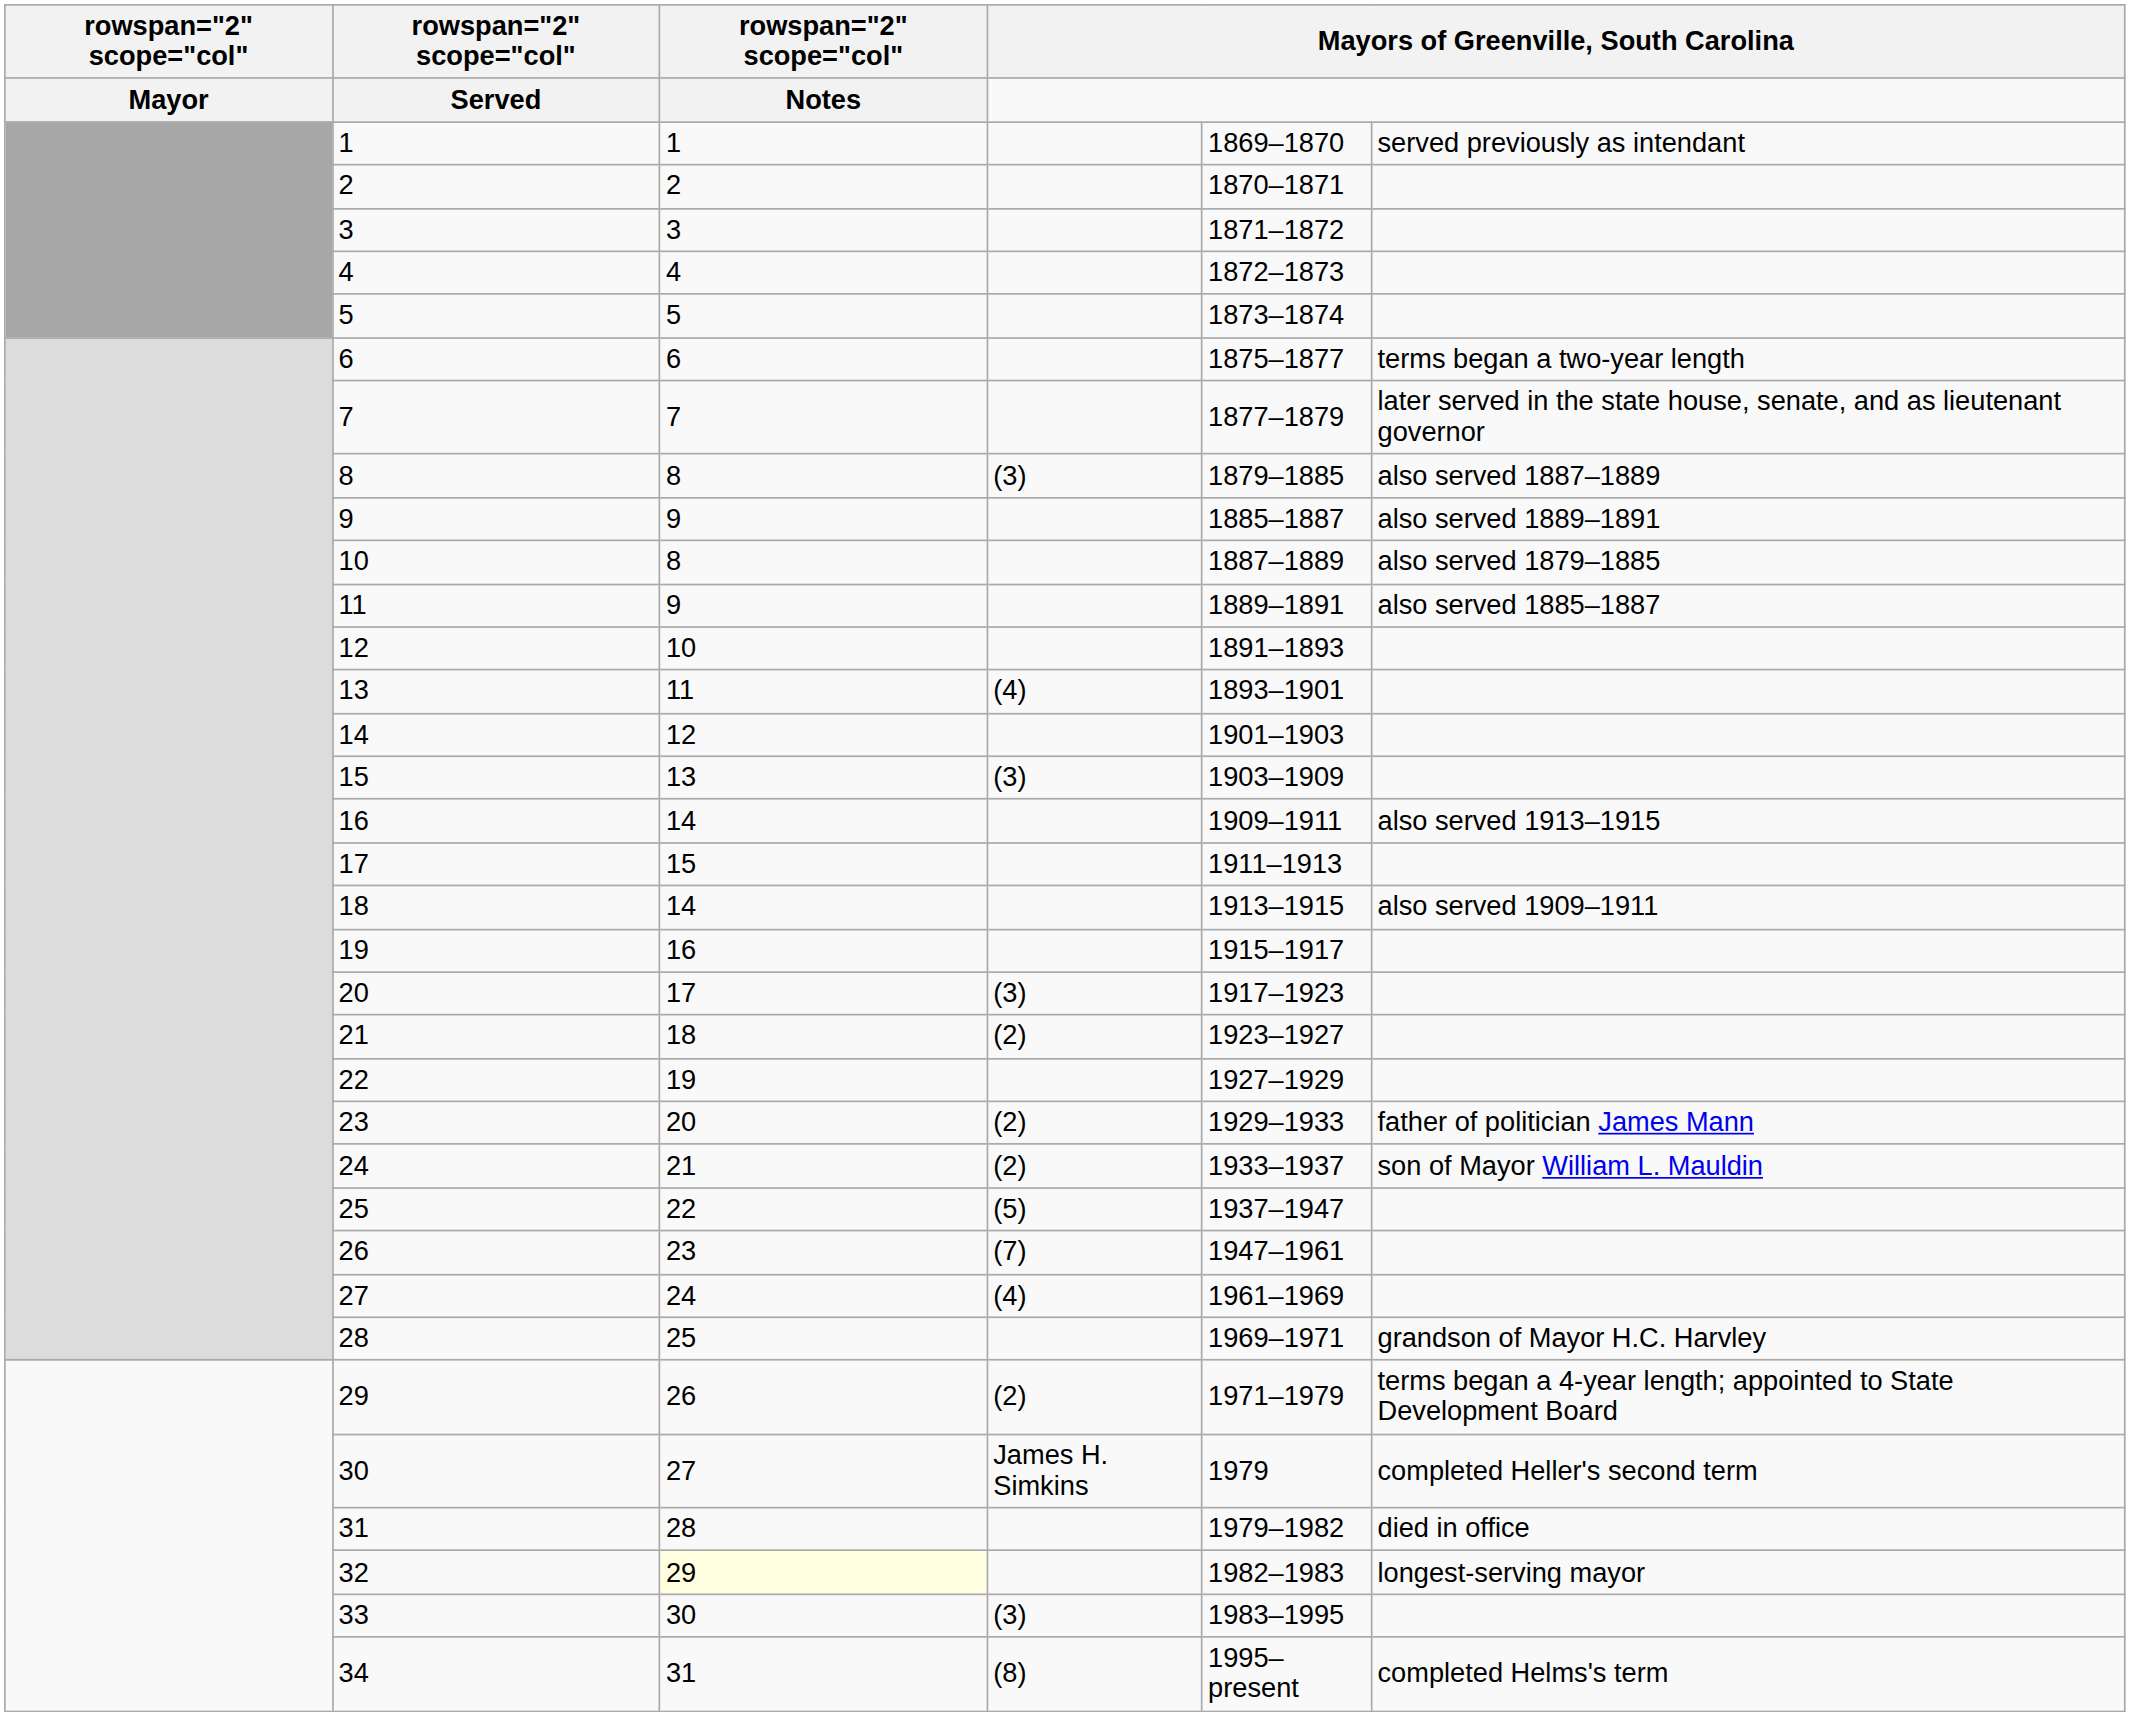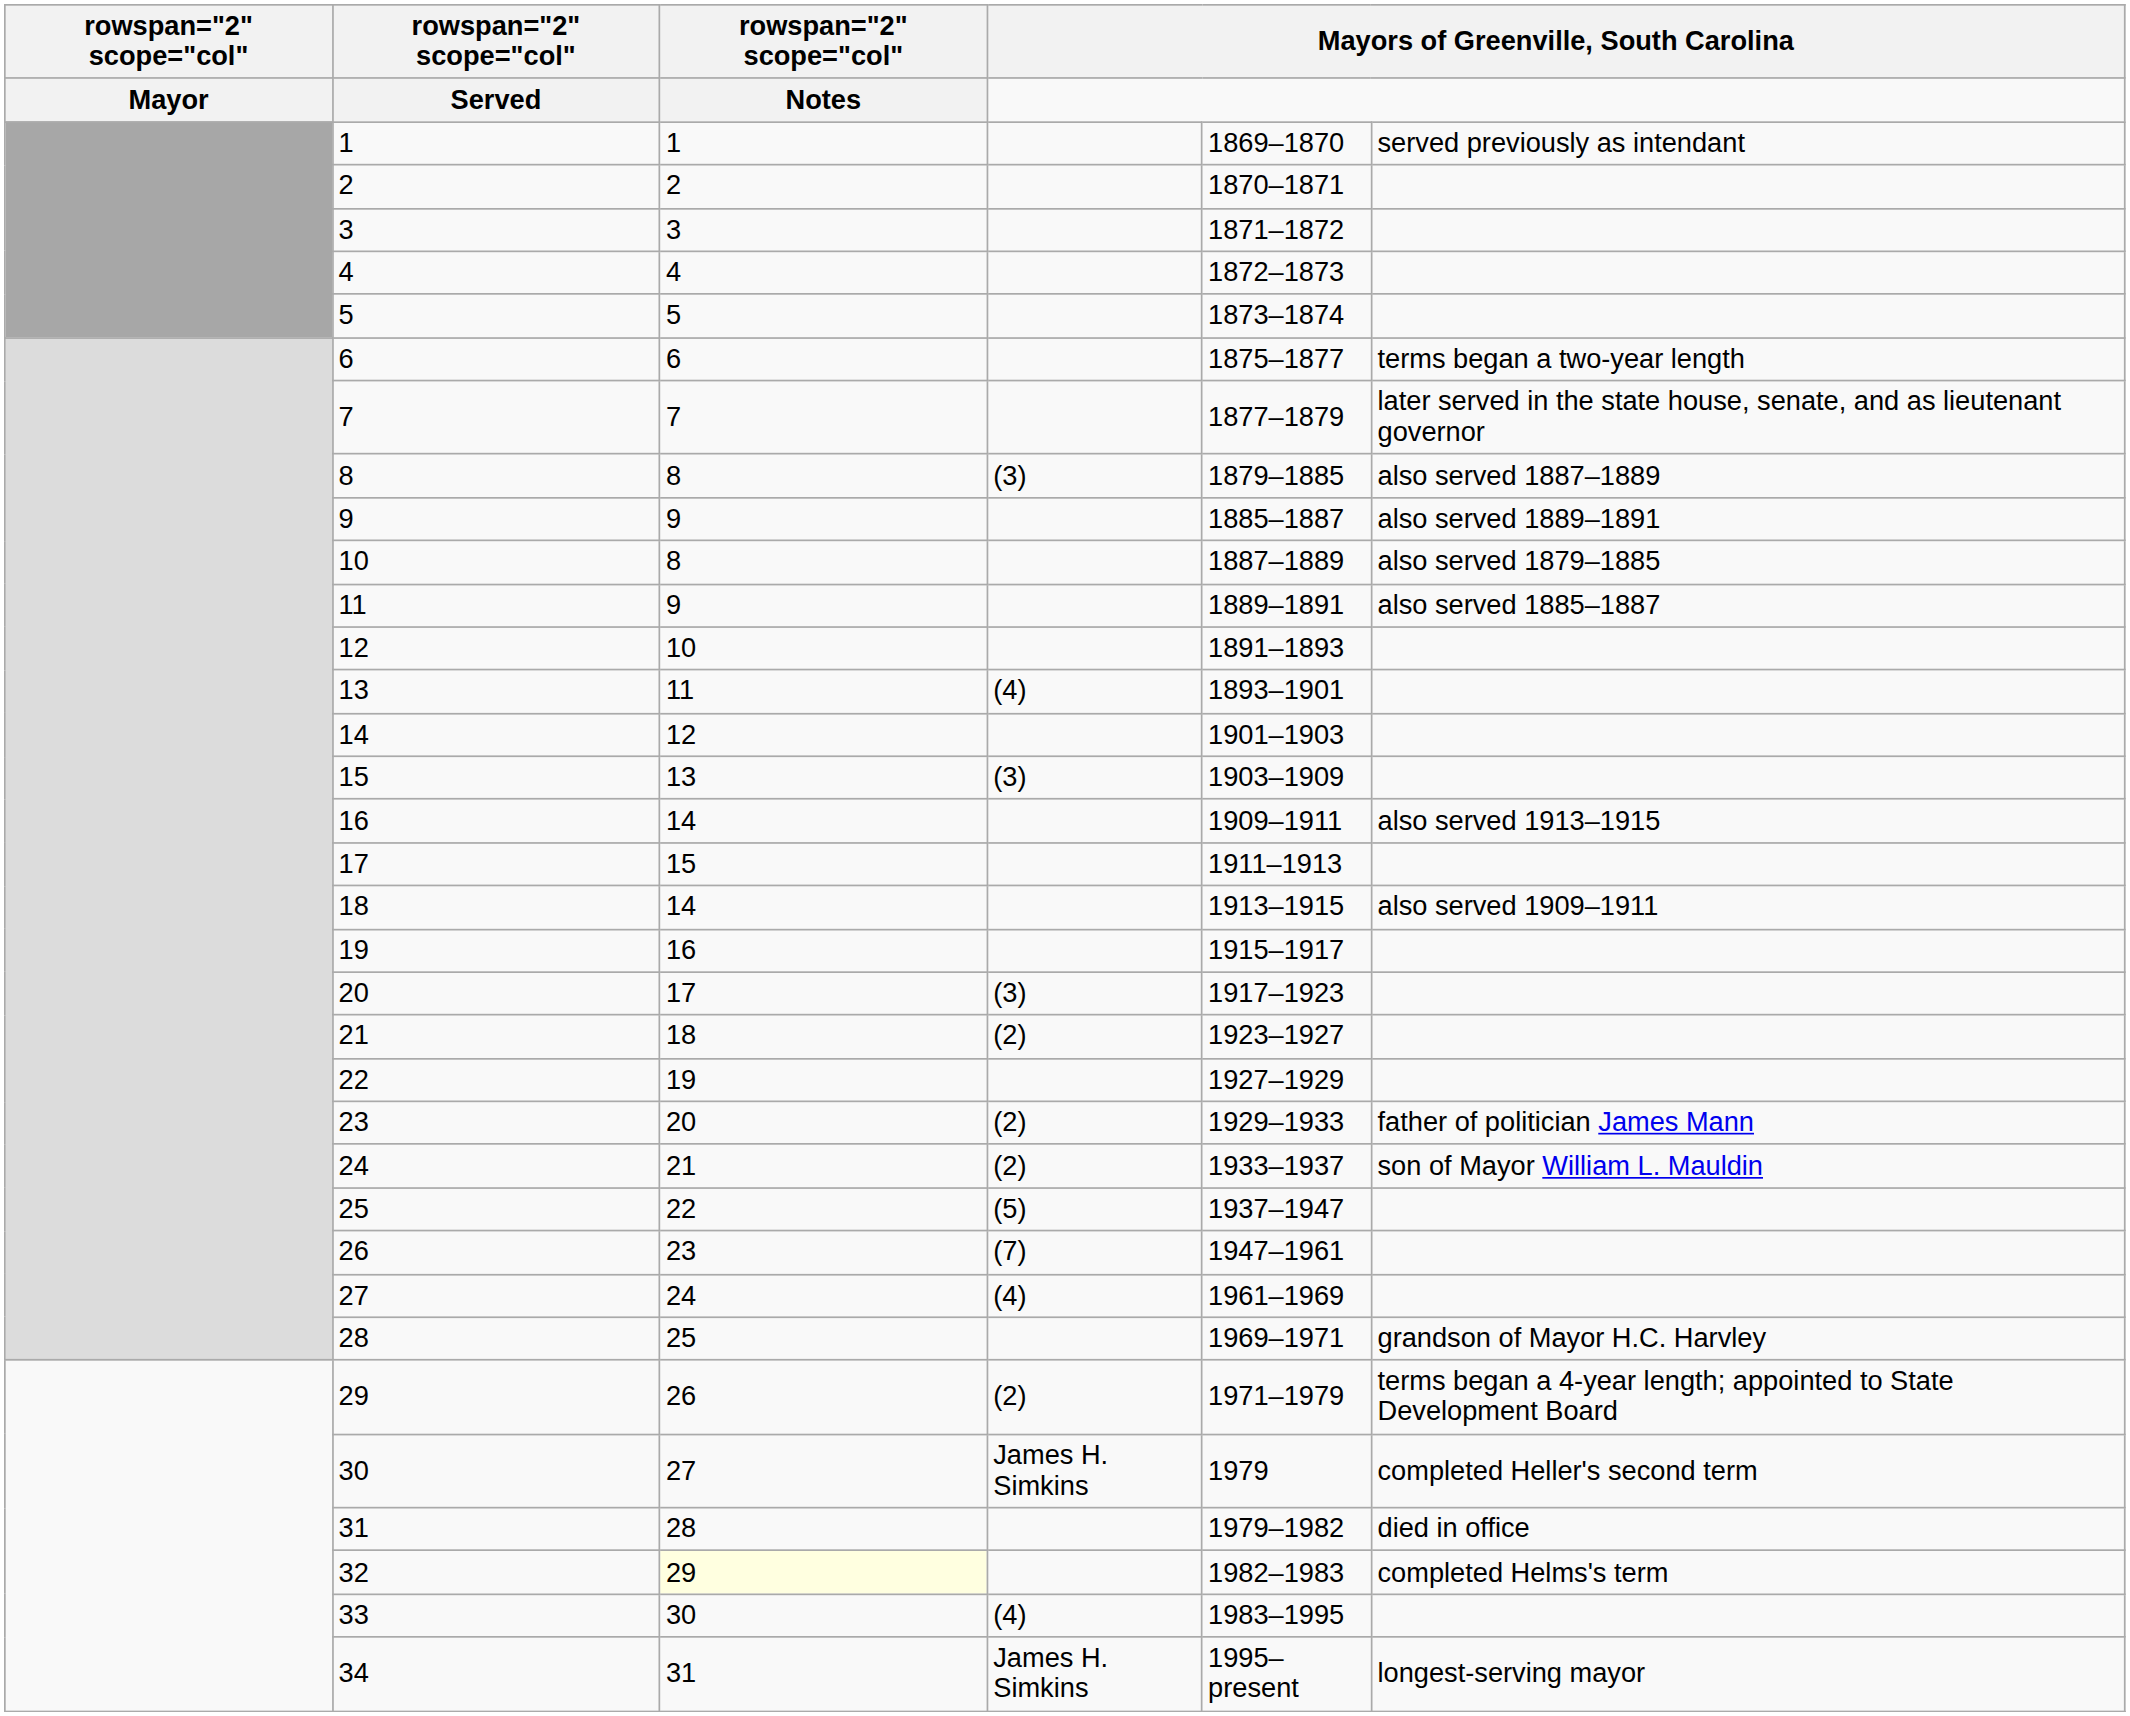32 | column 6: longest-serving mayor -> completed Helms's term
33 | column 4: (3) -> (4)
34 | column 4: (8) -> James H. Simkins
34 | column 6: completed Helms's term -> longest-serving mayor
